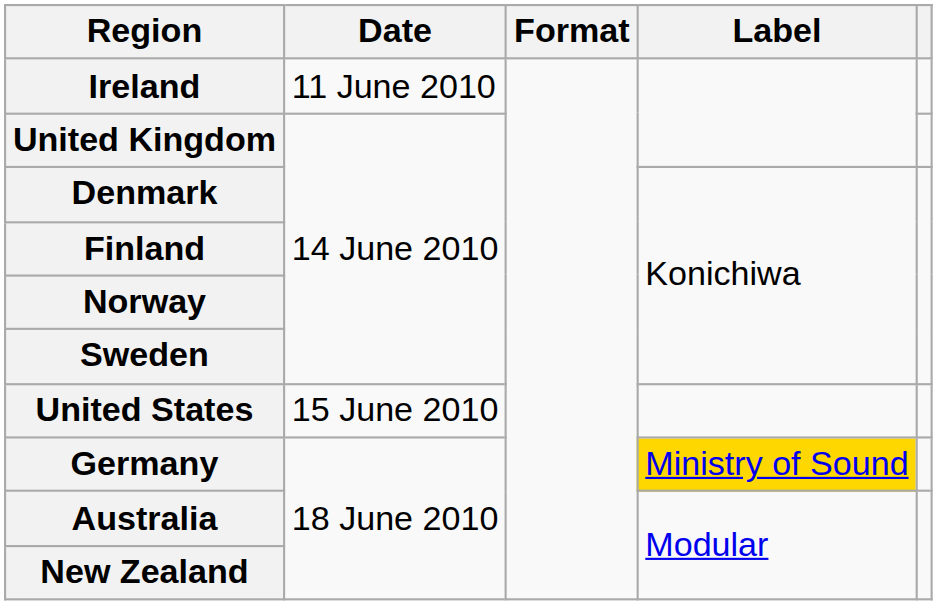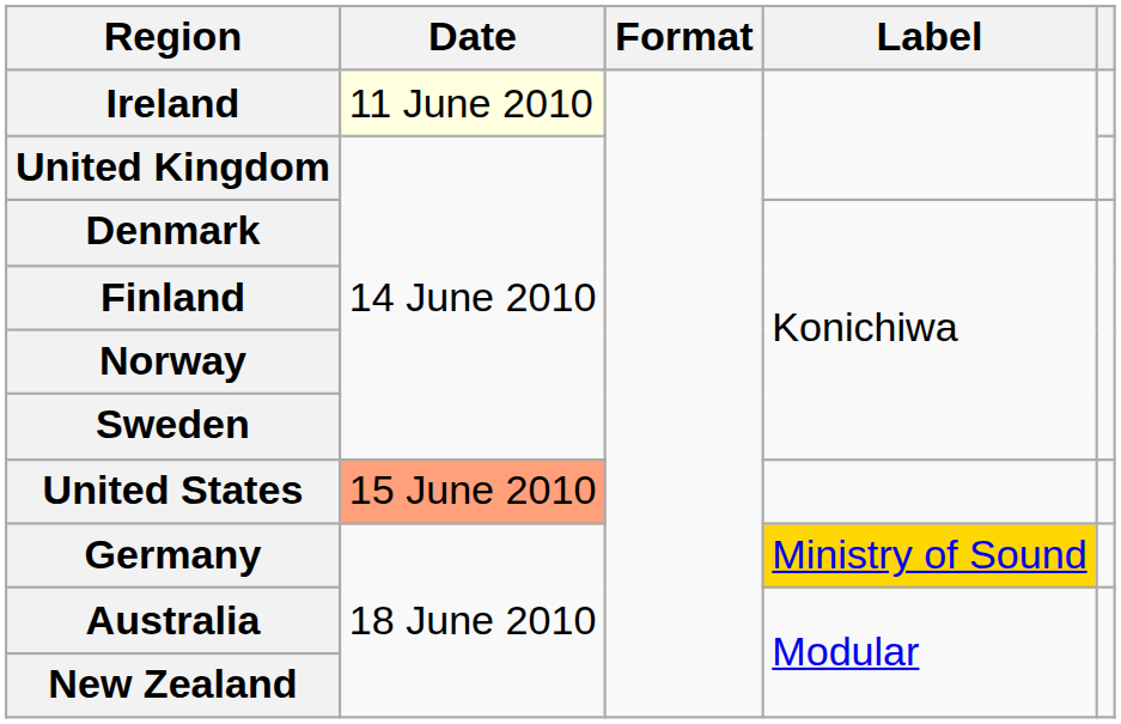Ireland | Date: no background -> lightyellow background
United States | Date: no background -> lightsalmon background
